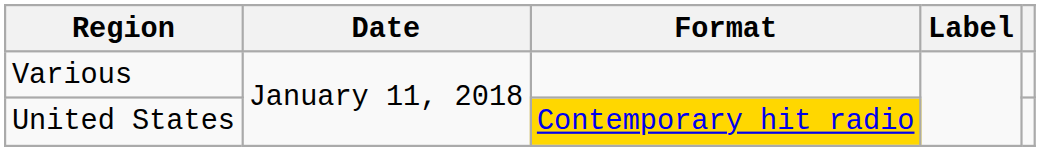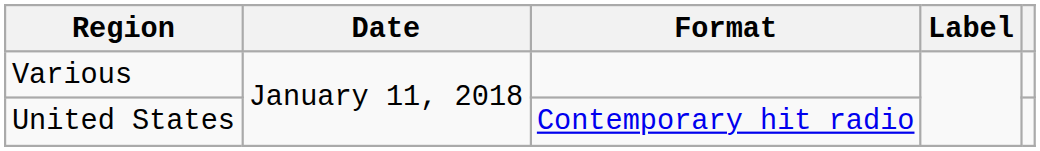United States | Format: gold background -> no background
